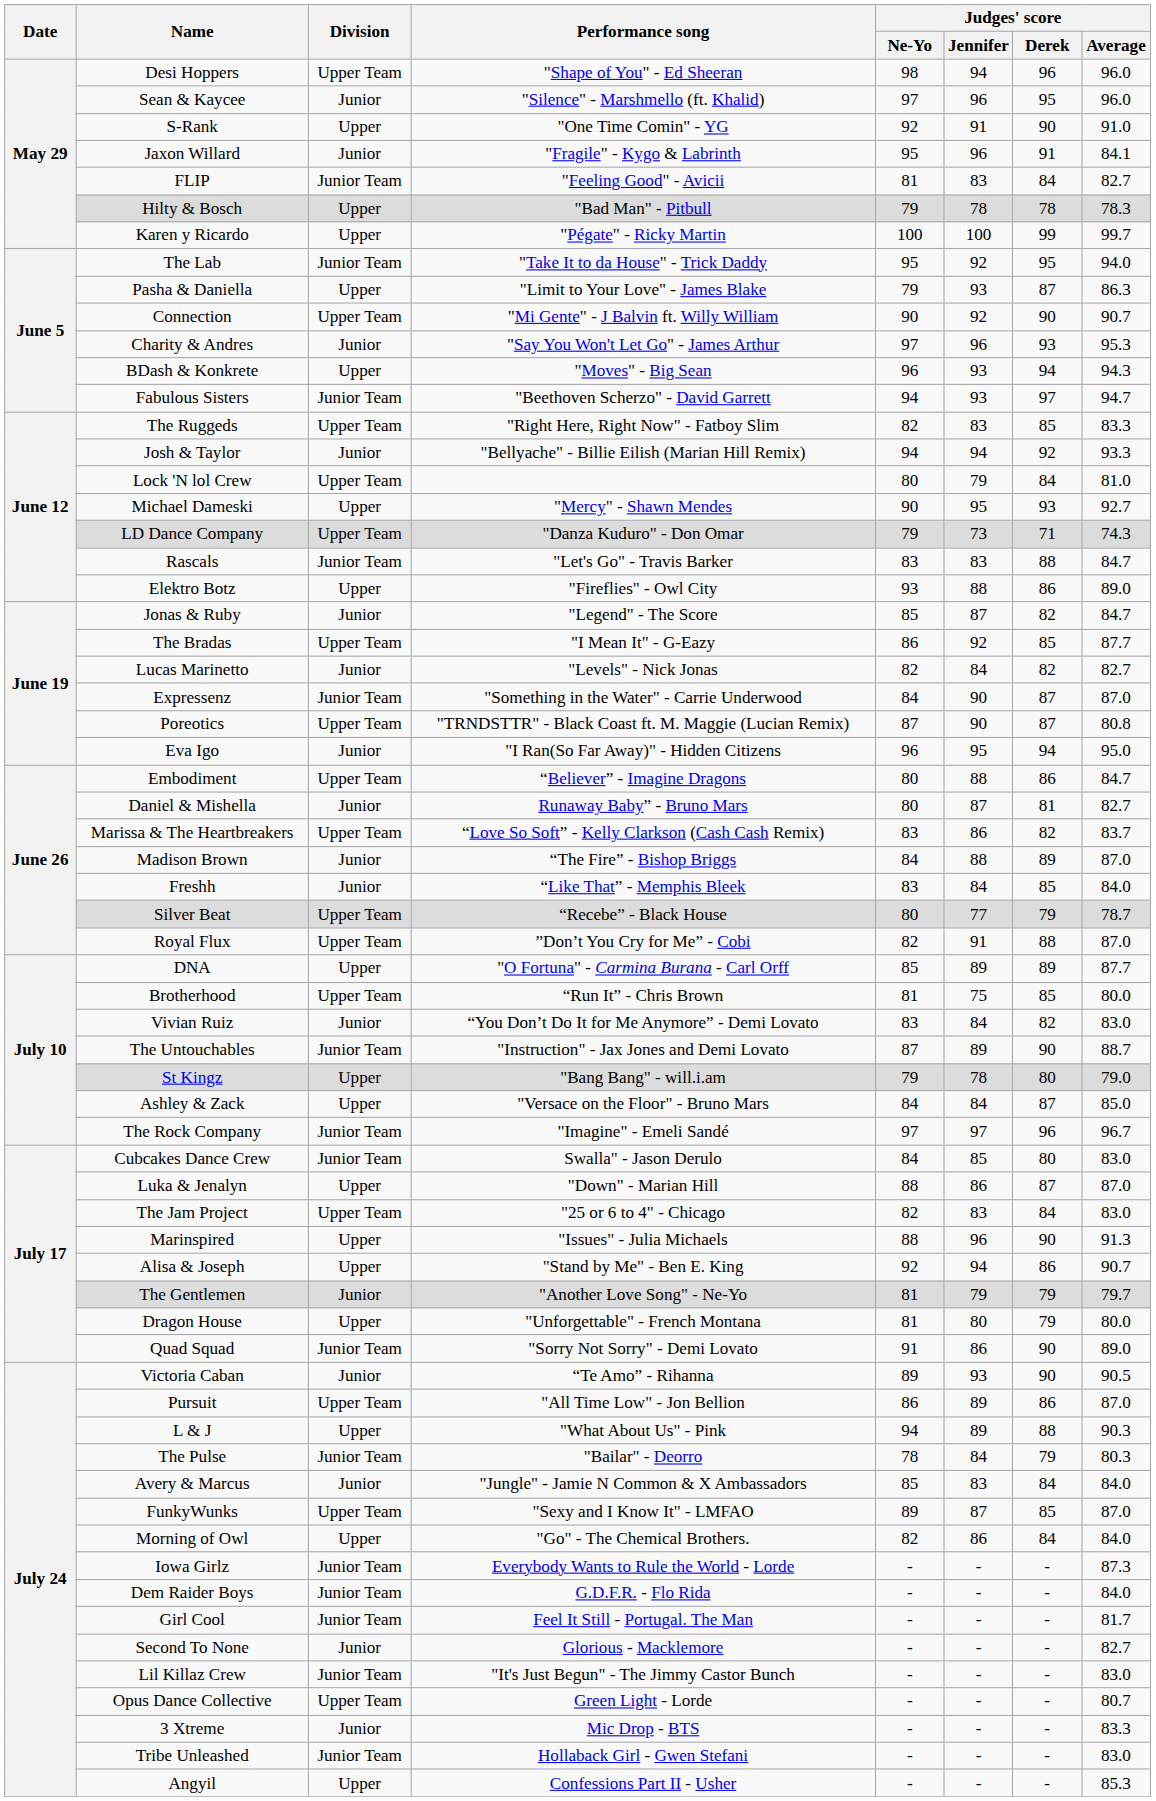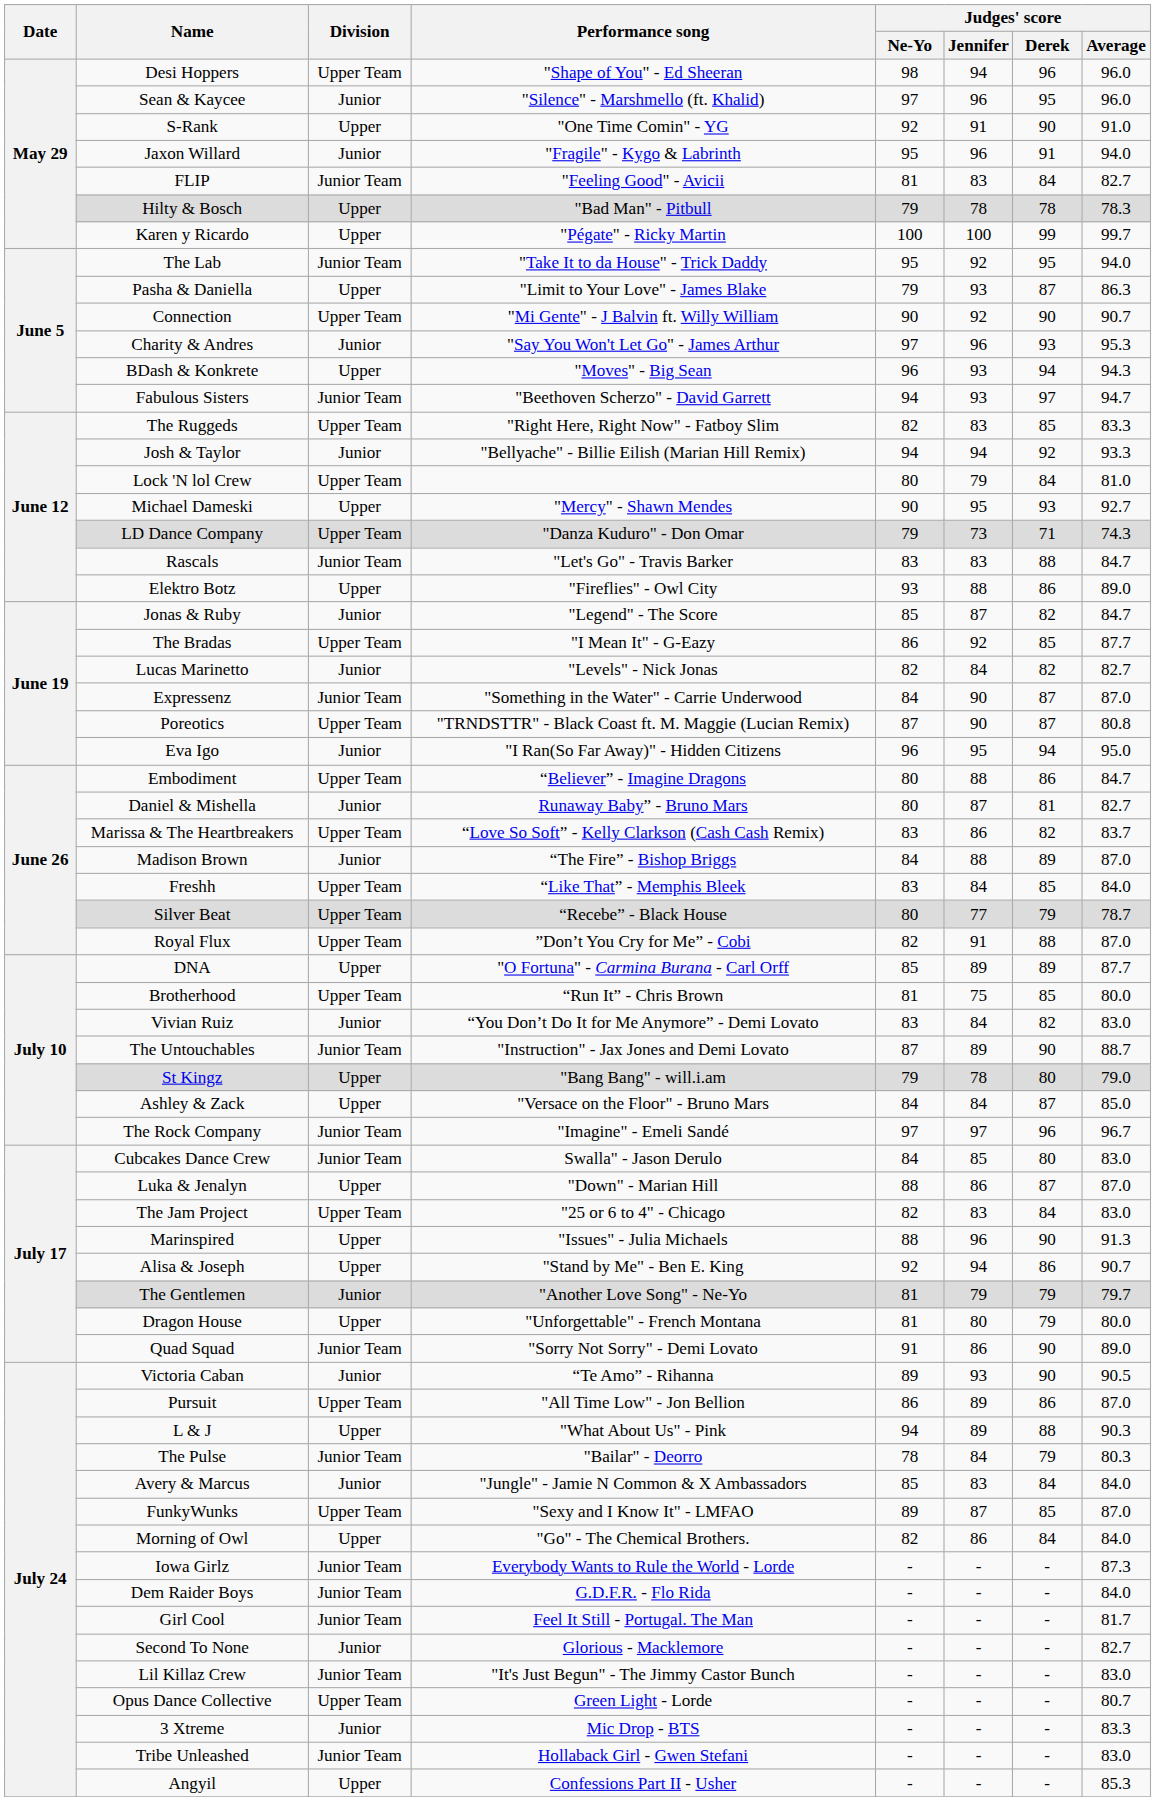Jaxon Willard | Judges' score / Average: 84.1 -> 94.0
Freshh | Division: Junior -> Upper Team
